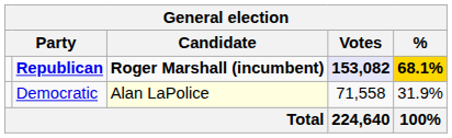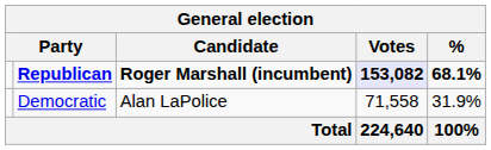Republican | %: gold background -> no background
Democratic | Candidate: lightyellow background -> no background
